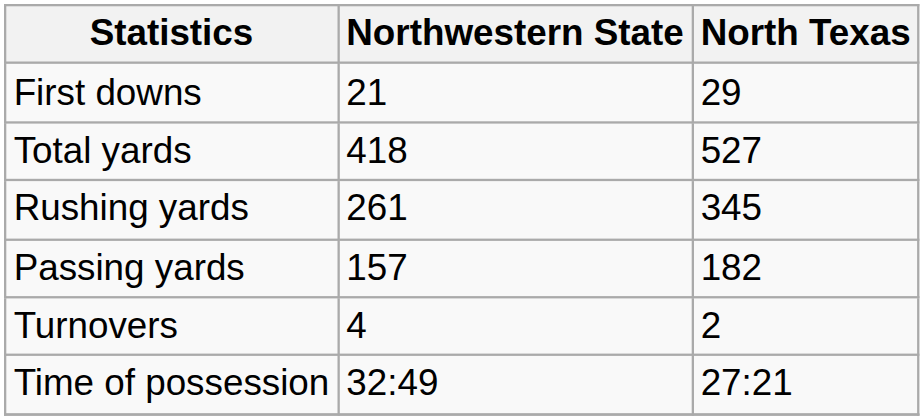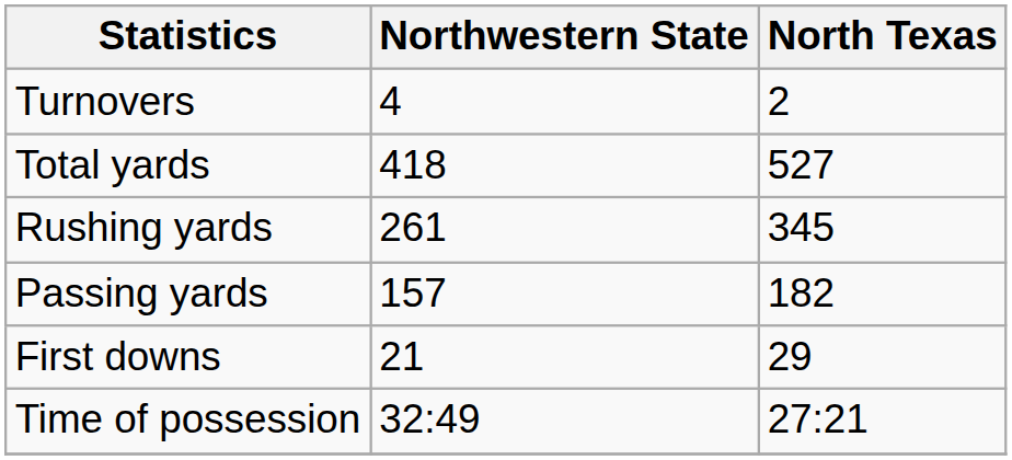rows swapped: First downs <-> Turnovers
